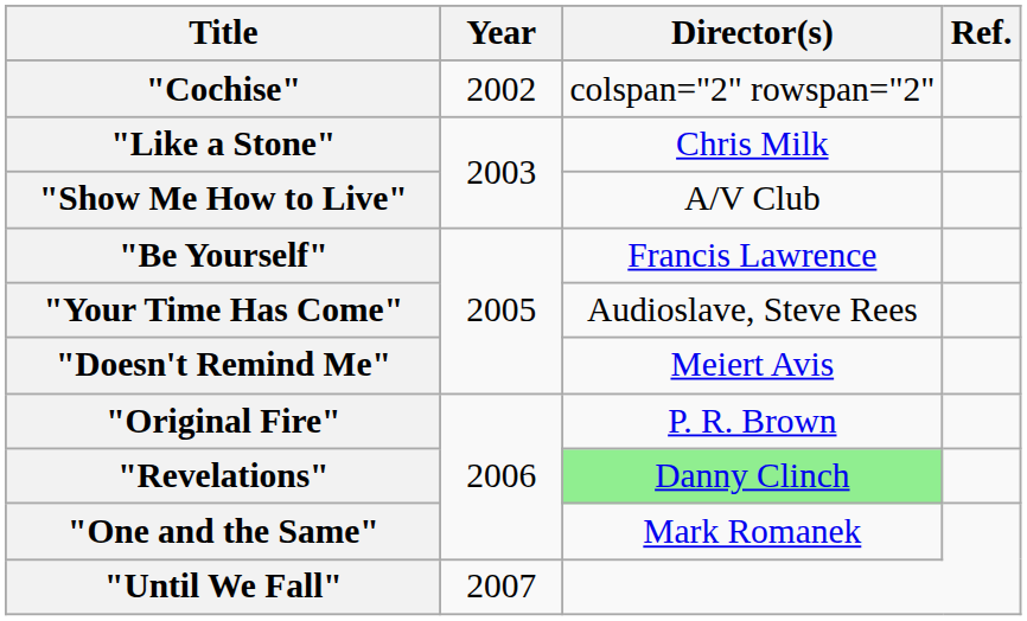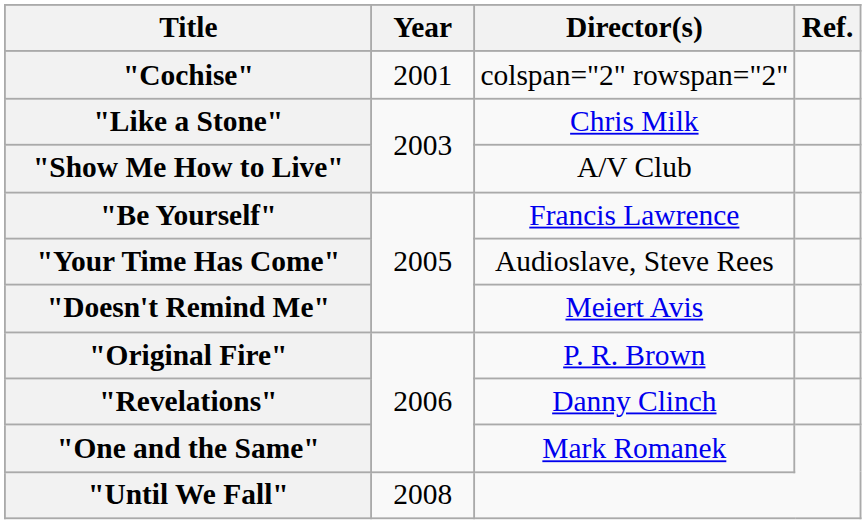"Cochise" | Year: 2002 -> 2001
"Revelations" | Director(s): lightgreen background -> no background
"Until We Fall" | Year: 2007 -> 2008
